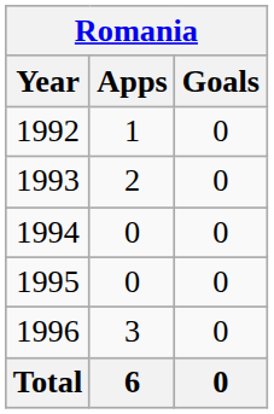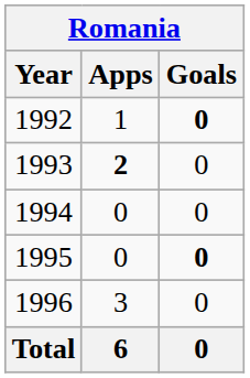1992 | Goals: normal -> bold
1993 | Apps: normal -> bold
1995 | Goals: normal -> bold
